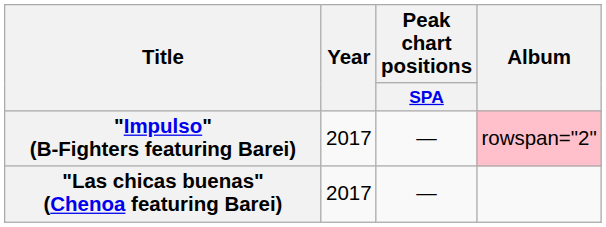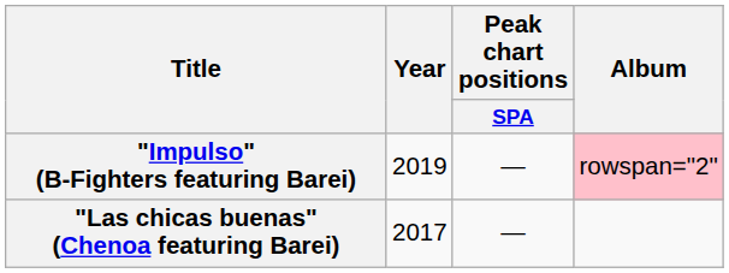"Impulso" (B-Fighters featuring Barei) | Year: 2017 -> 2019
